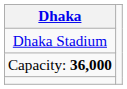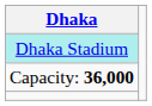Dhaka Stadium | Dhaka: no background -> paleturquoise background
